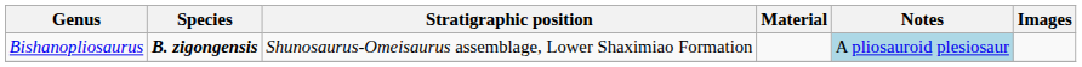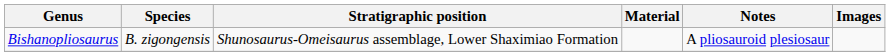Bishanopliosaurus | Species: bold -> normal
Bishanopliosaurus | Notes: lightblue background -> no background
